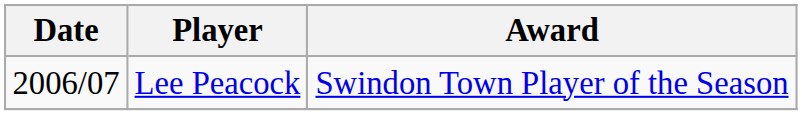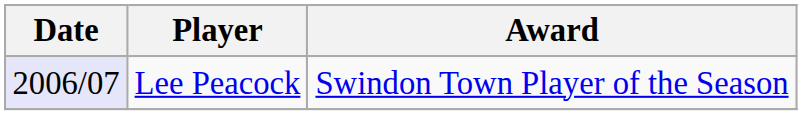Lee Peacock | Date: no background -> lavender background
